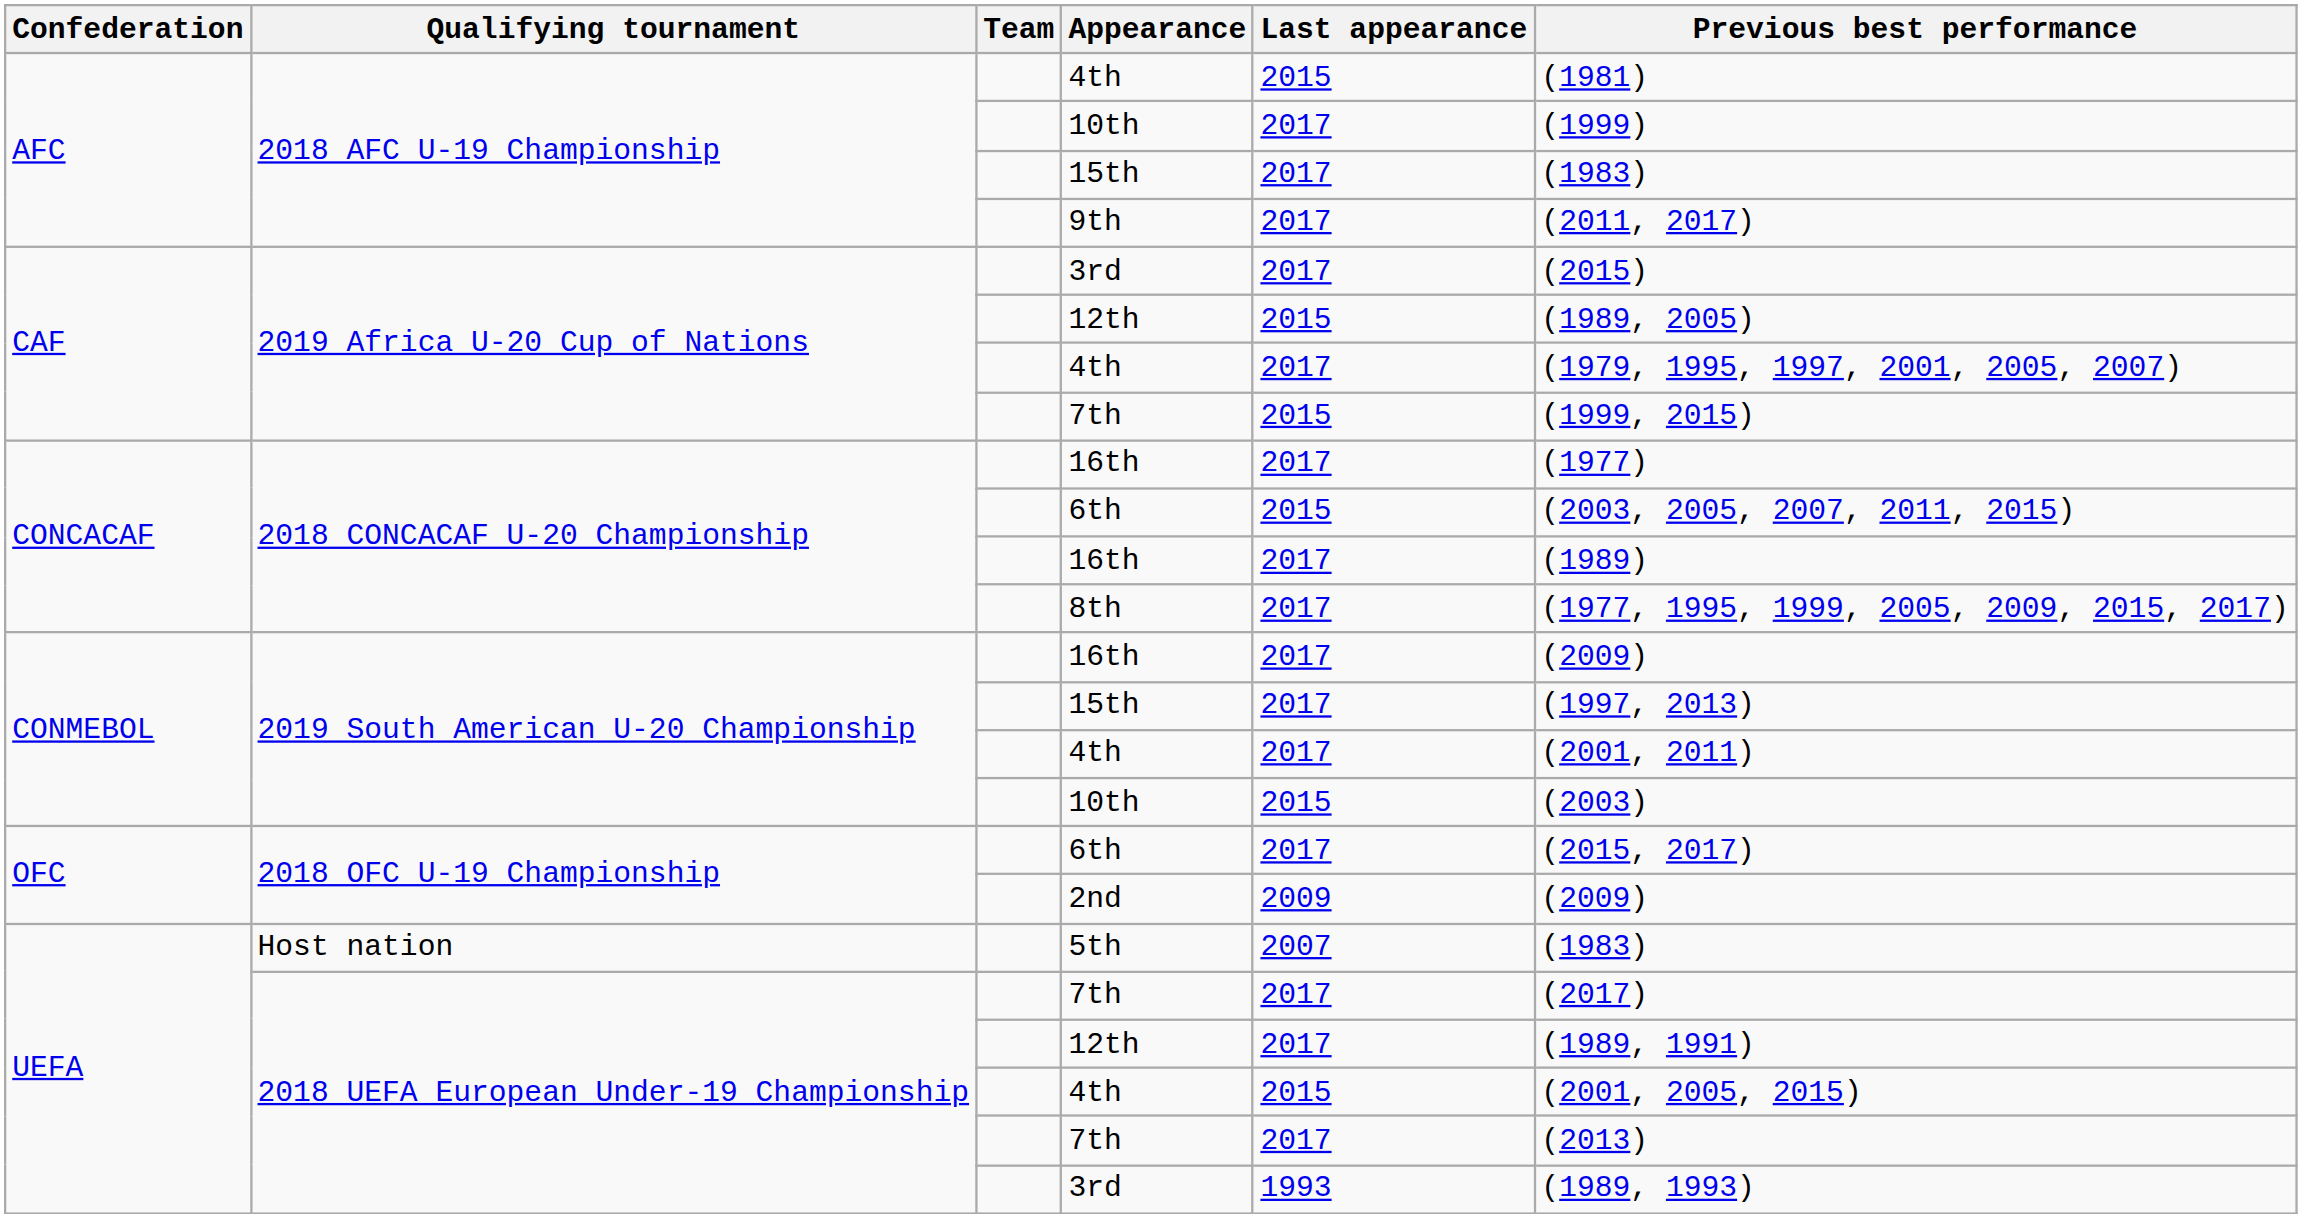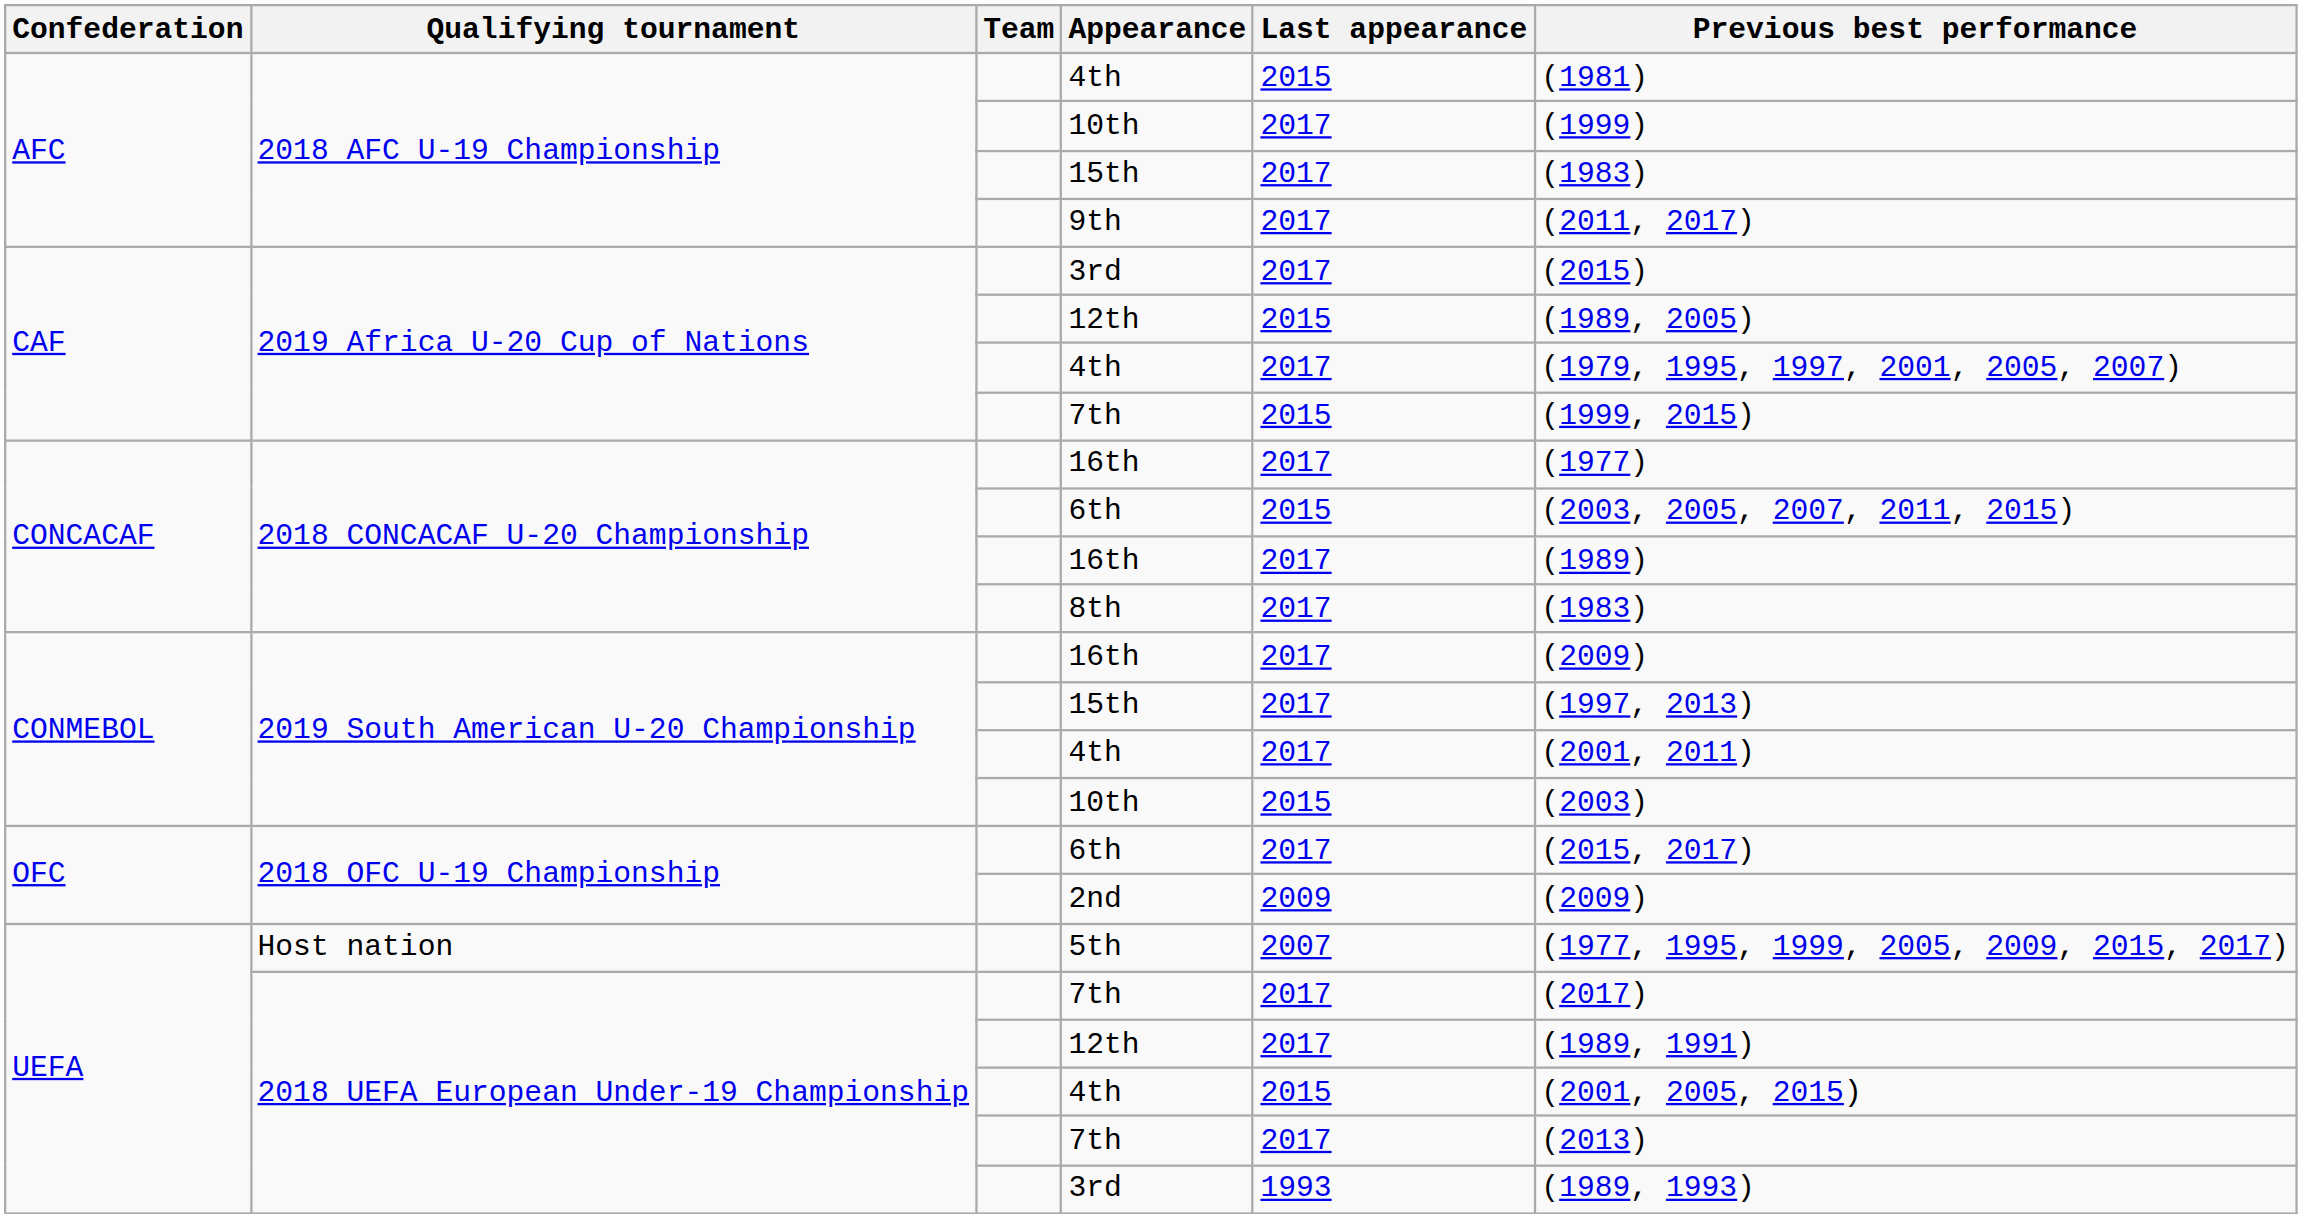8th | Previous best performance: (1977, 1995, 1999, 2005, 2009, 2015, 2017) -> (1983)
5th | Previous best performance: (1983) -> (1977, 1995, 1999, 2005, 2009, 2015, 2017)
